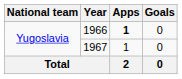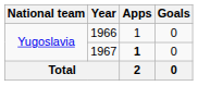1966 | Apps: bold -> normal
1967 | Apps: normal -> bold
